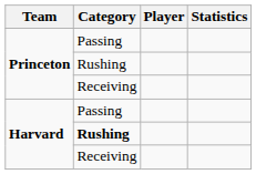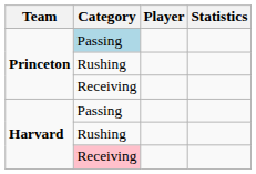Princeton / Passing | Category: no background -> lightblue background
Harvard / Rushing | Category: bold -> normal
Harvard / Receiving | Category: no background -> pink background
